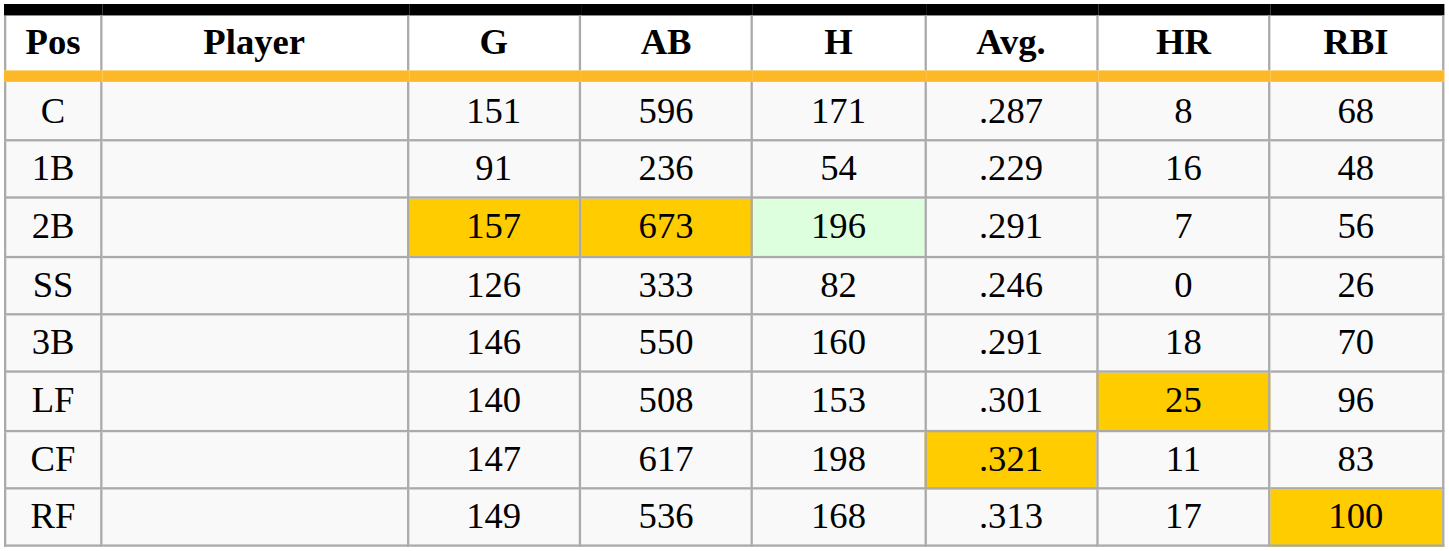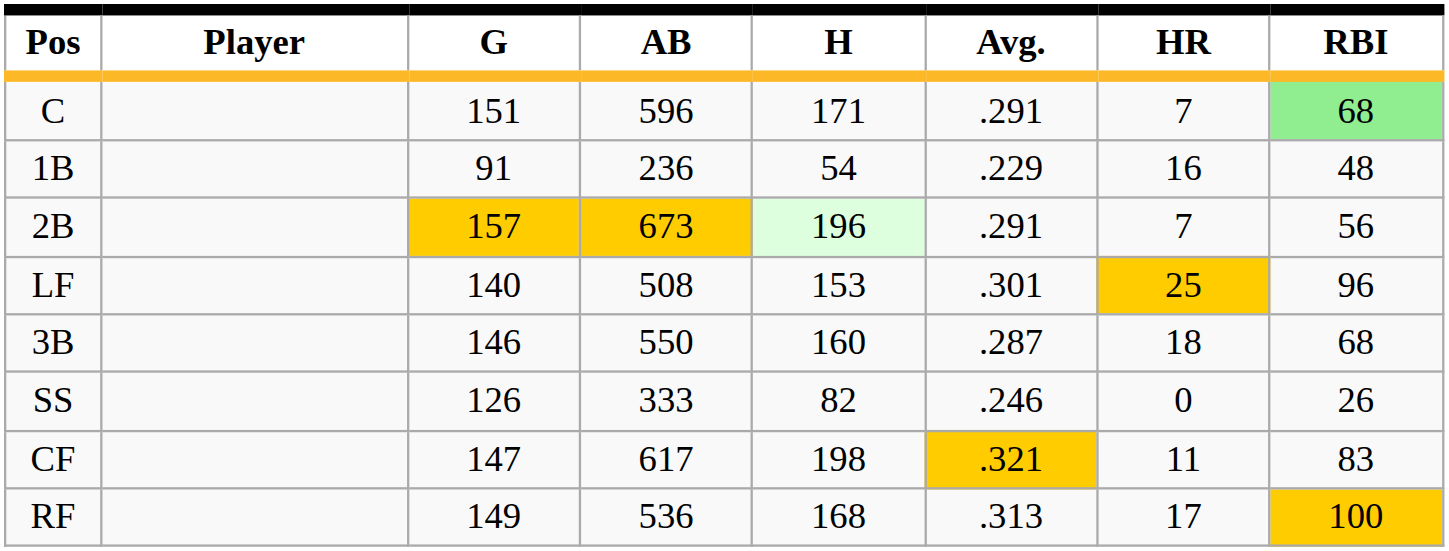C | Avg.: .287 -> .291
C | HR: 8 -> 7
C | RBI: no background -> lightgreen background
rows swapped: SS <-> LF
3B | Avg.: .291 -> .287
3B | RBI: 70 -> 68
